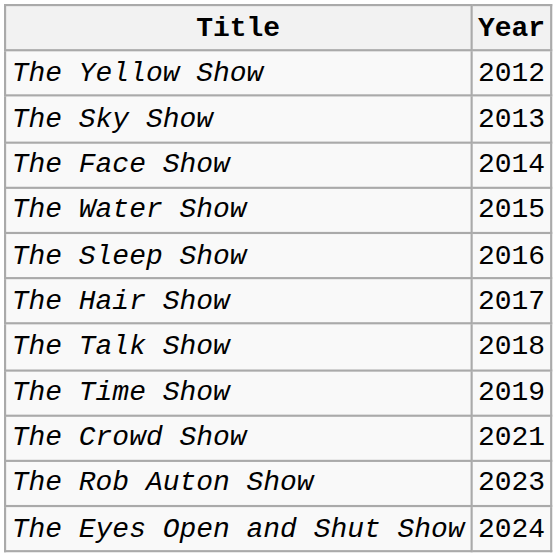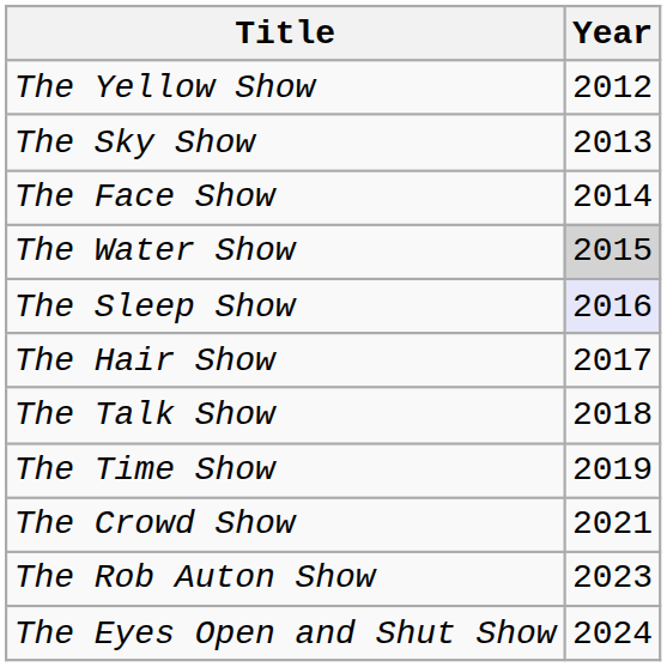The Water Show | Year: no background -> lightgrey background
The Sleep Show | Year: no background -> lavender background
